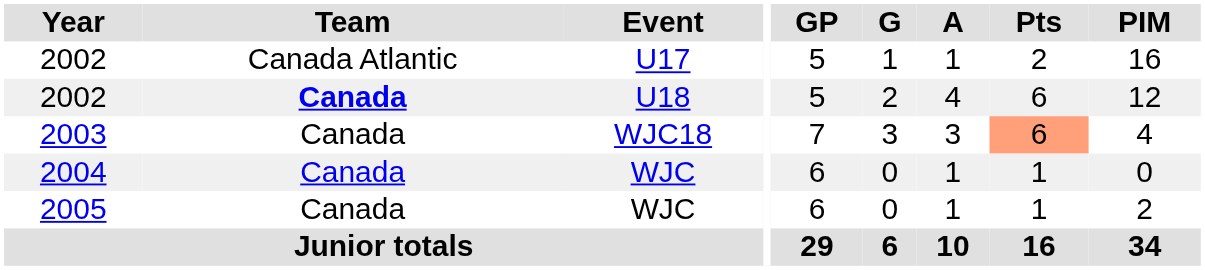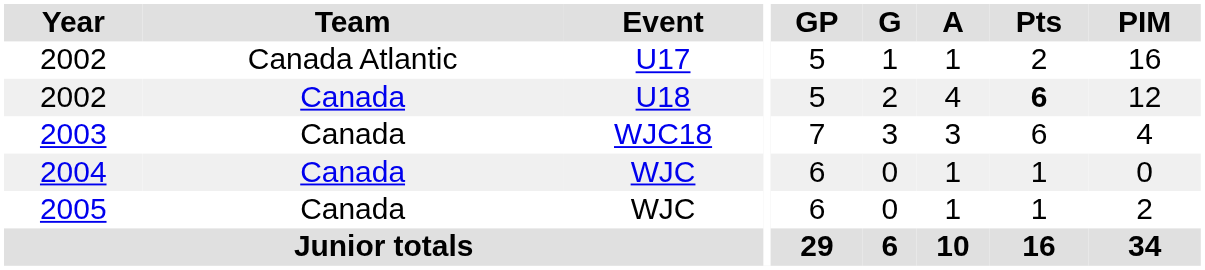2002 / U18 | Team: bold -> normal
2002 / U18 | Pts: normal -> bold
2003 | Pts: lightsalmon background -> no background
